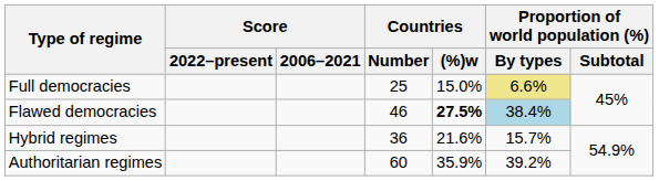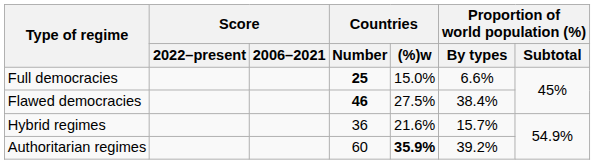Full democracies | Countries / Number: normal -> bold
Full democracies | Proportion of world population (%) / By types: khaki background -> no background
Flawed democracies | Countries / Number: normal -> bold
Flawed democracies | Countries / (%)w: bold -> normal
Flawed democracies | Proportion of world population (%) / By types: lightblue background -> no background
Authoritarian regimes | Countries / (%)w: normal -> bold
